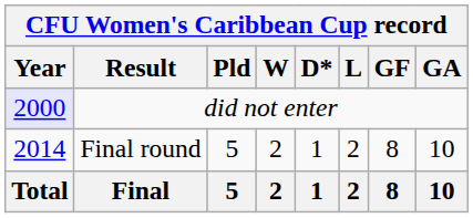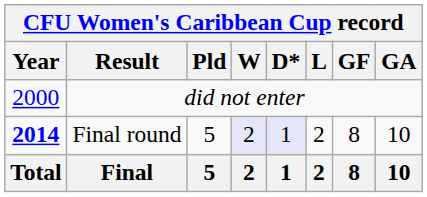did not enter | Year: lavender background -> no background
Final round | Year: normal -> bold
Final round | W: no background -> lavender background
Final round | D*: no background -> lavender background
